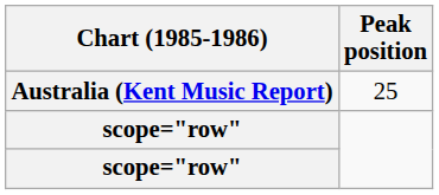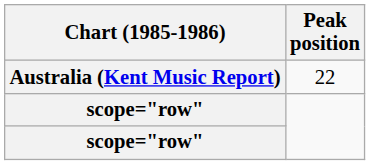Australia (Kent Music Report) | Peak position: 25 -> 22
